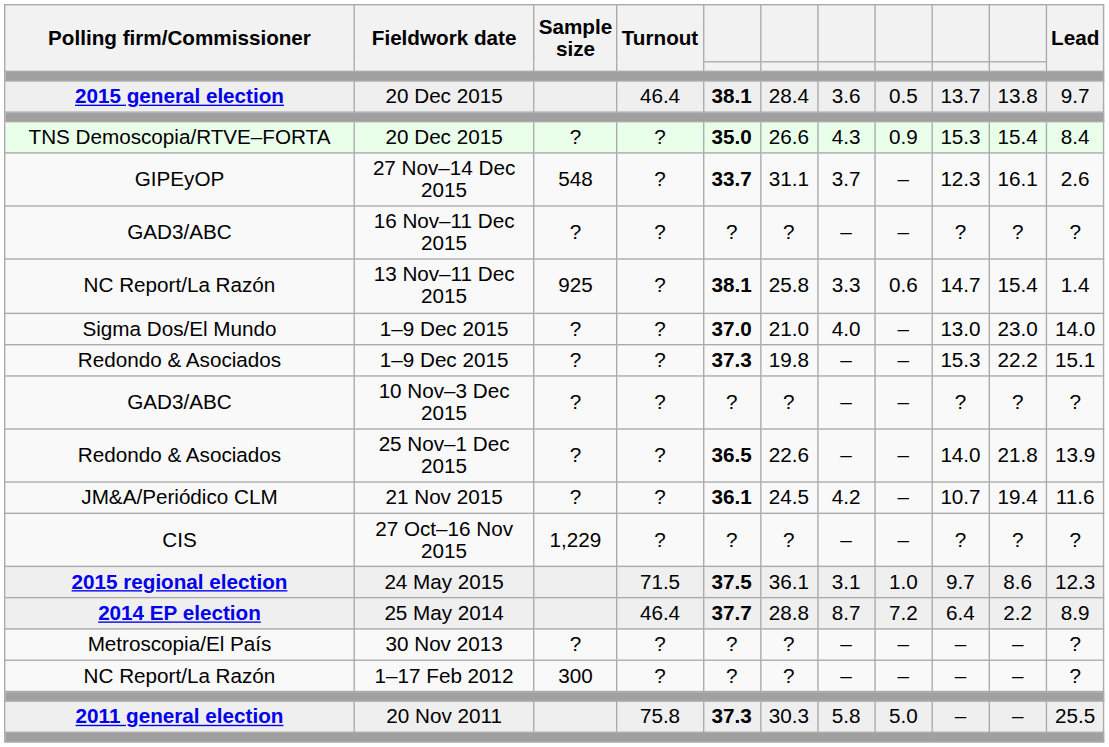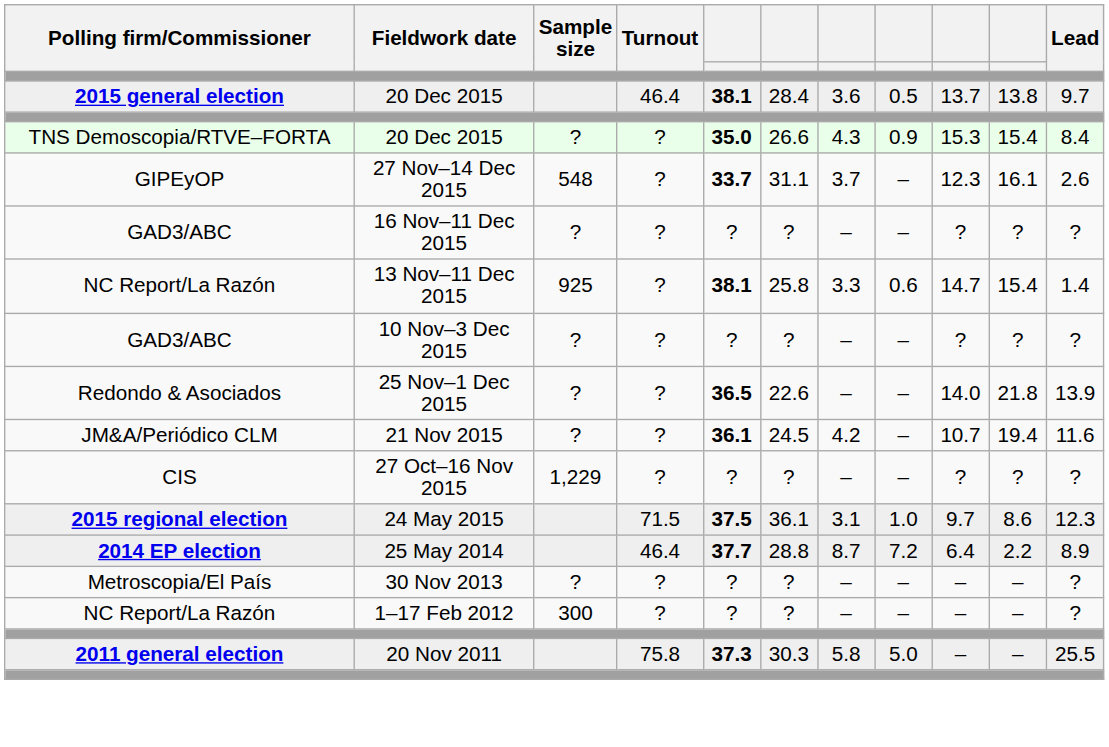- row: Sigma Dos/El Mundo | 1–9 Dec 2015 | ? | ? | 37.0 | 21.0 | 4.0 | – | 13.0 | 23.0 | 14.0
- row: Redondo & Asociados | 1–9 Dec 2015 | ? | ? | 37.3 | 19.8 | – | – | 15.3 | 22.2 | 15.1
